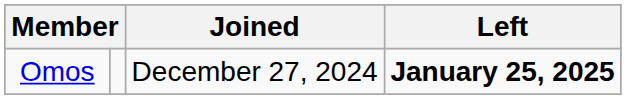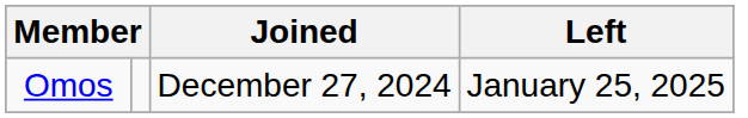Omos | Left: bold -> normal
